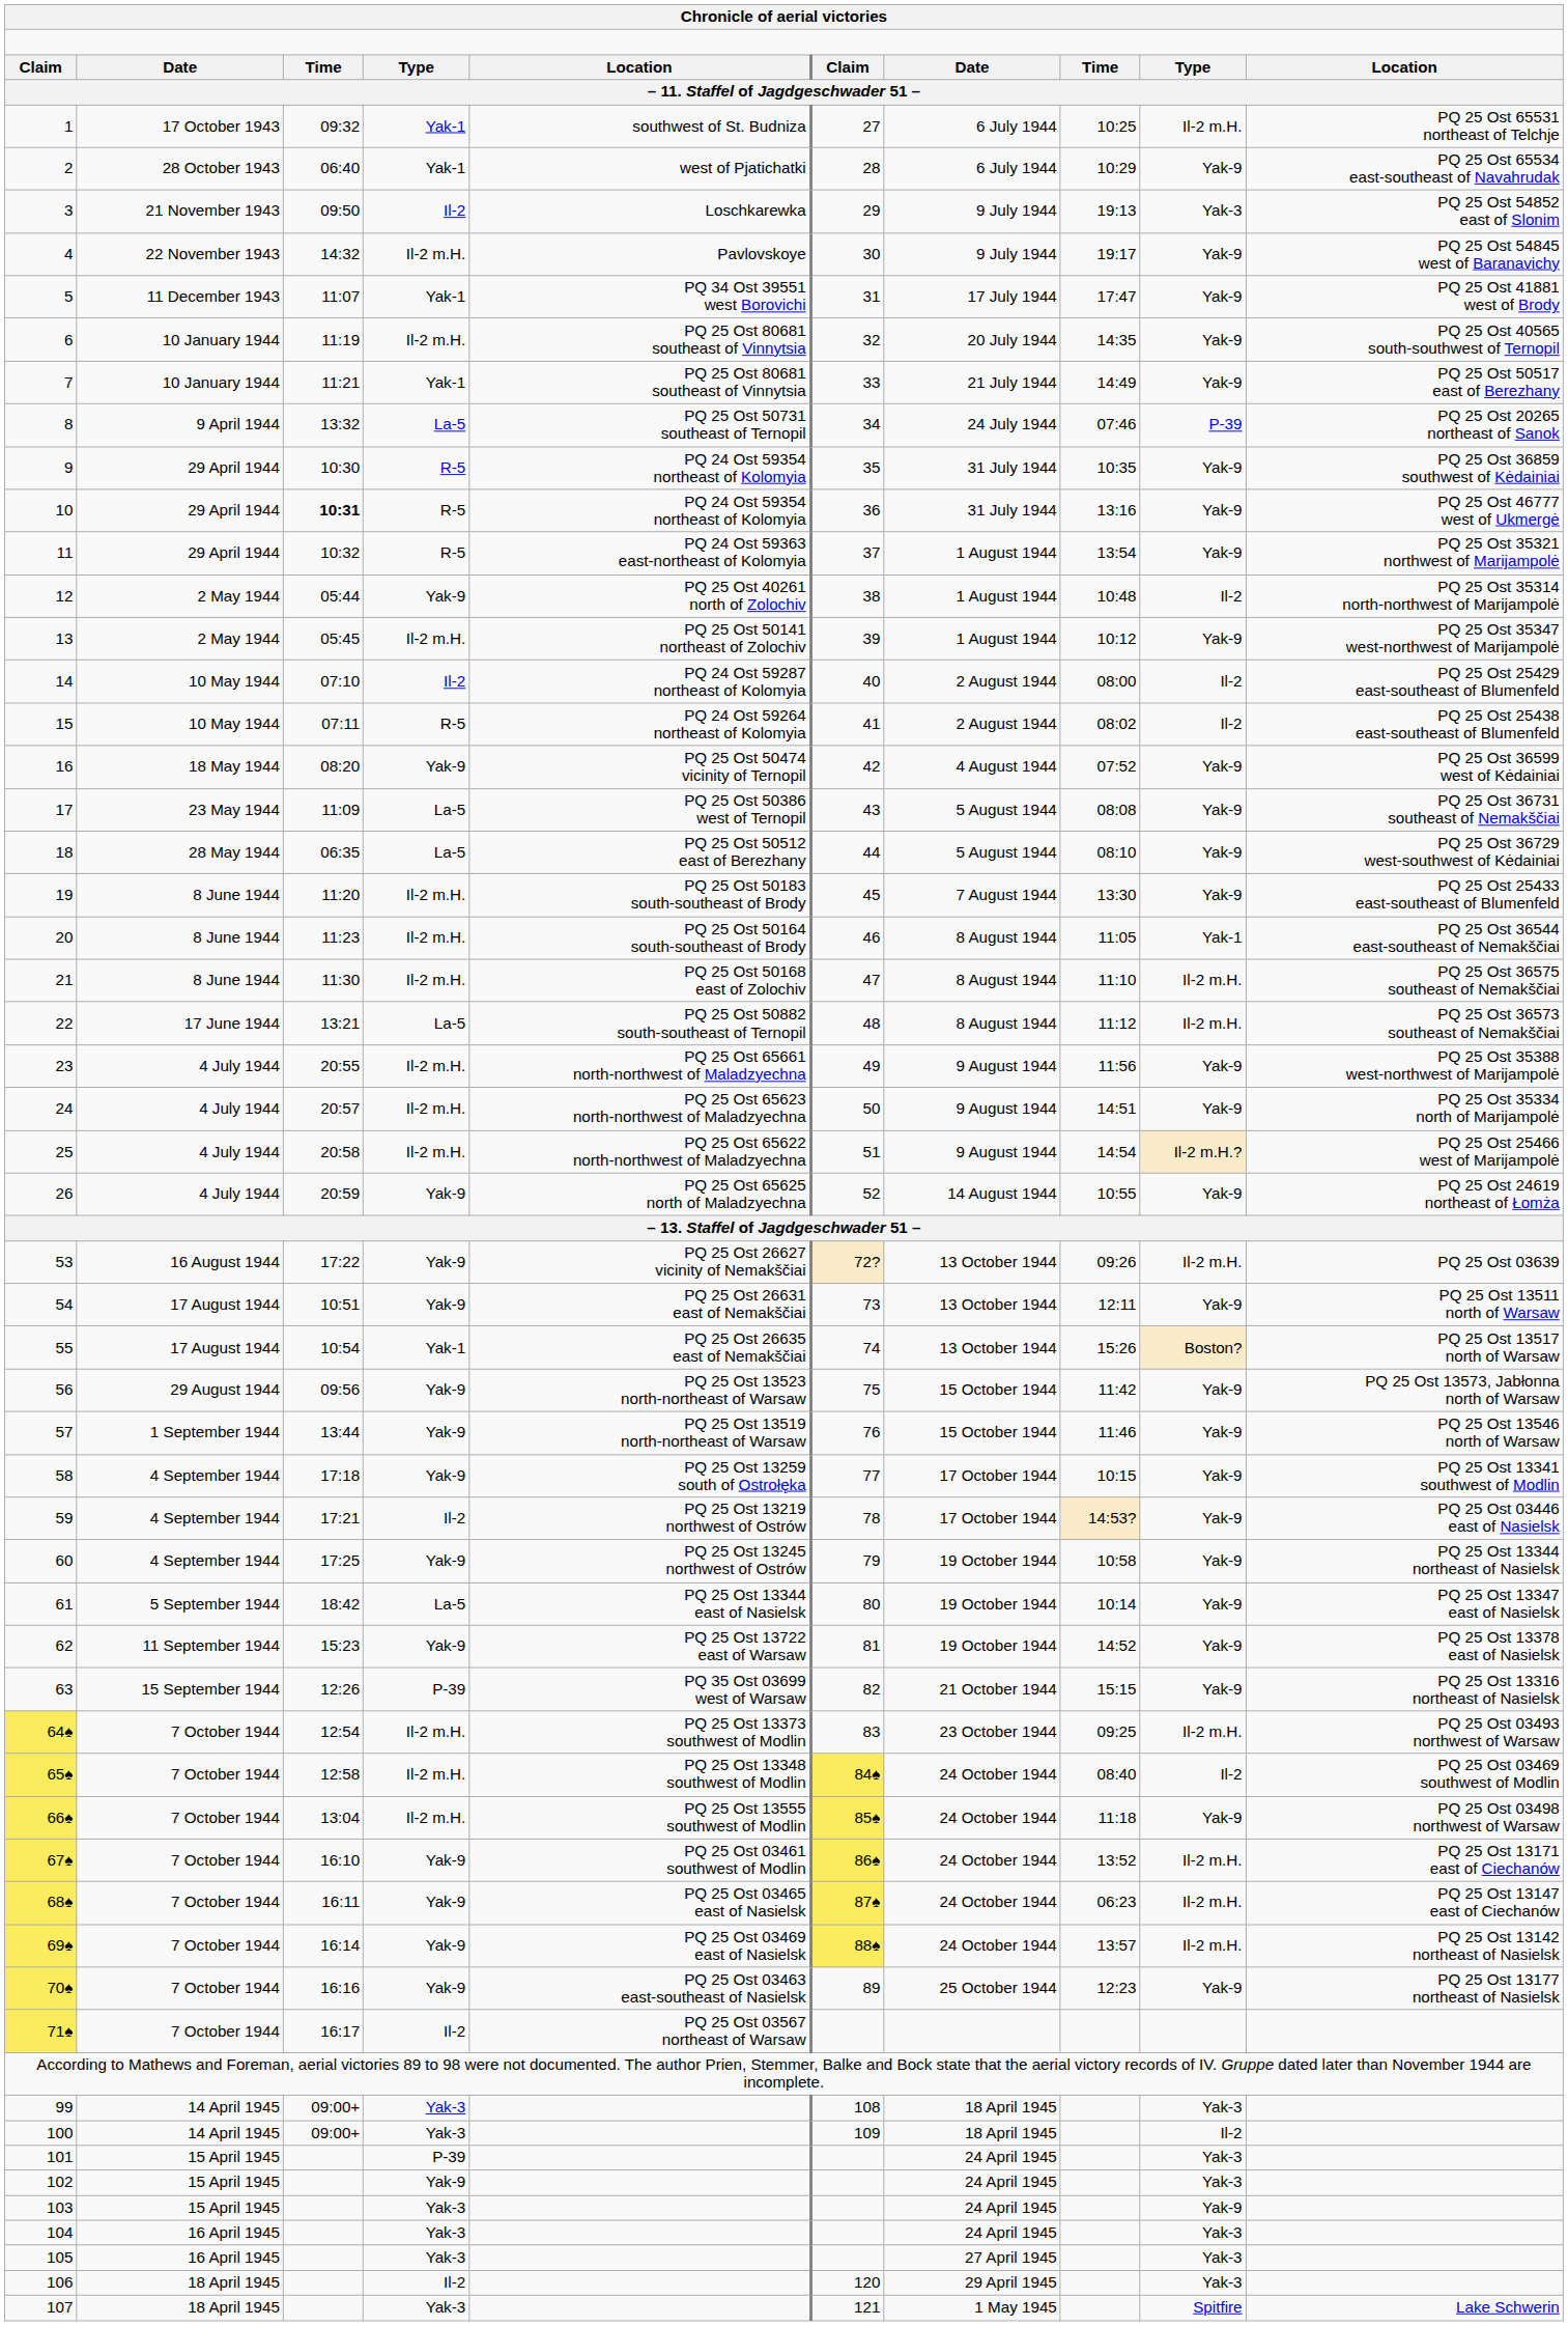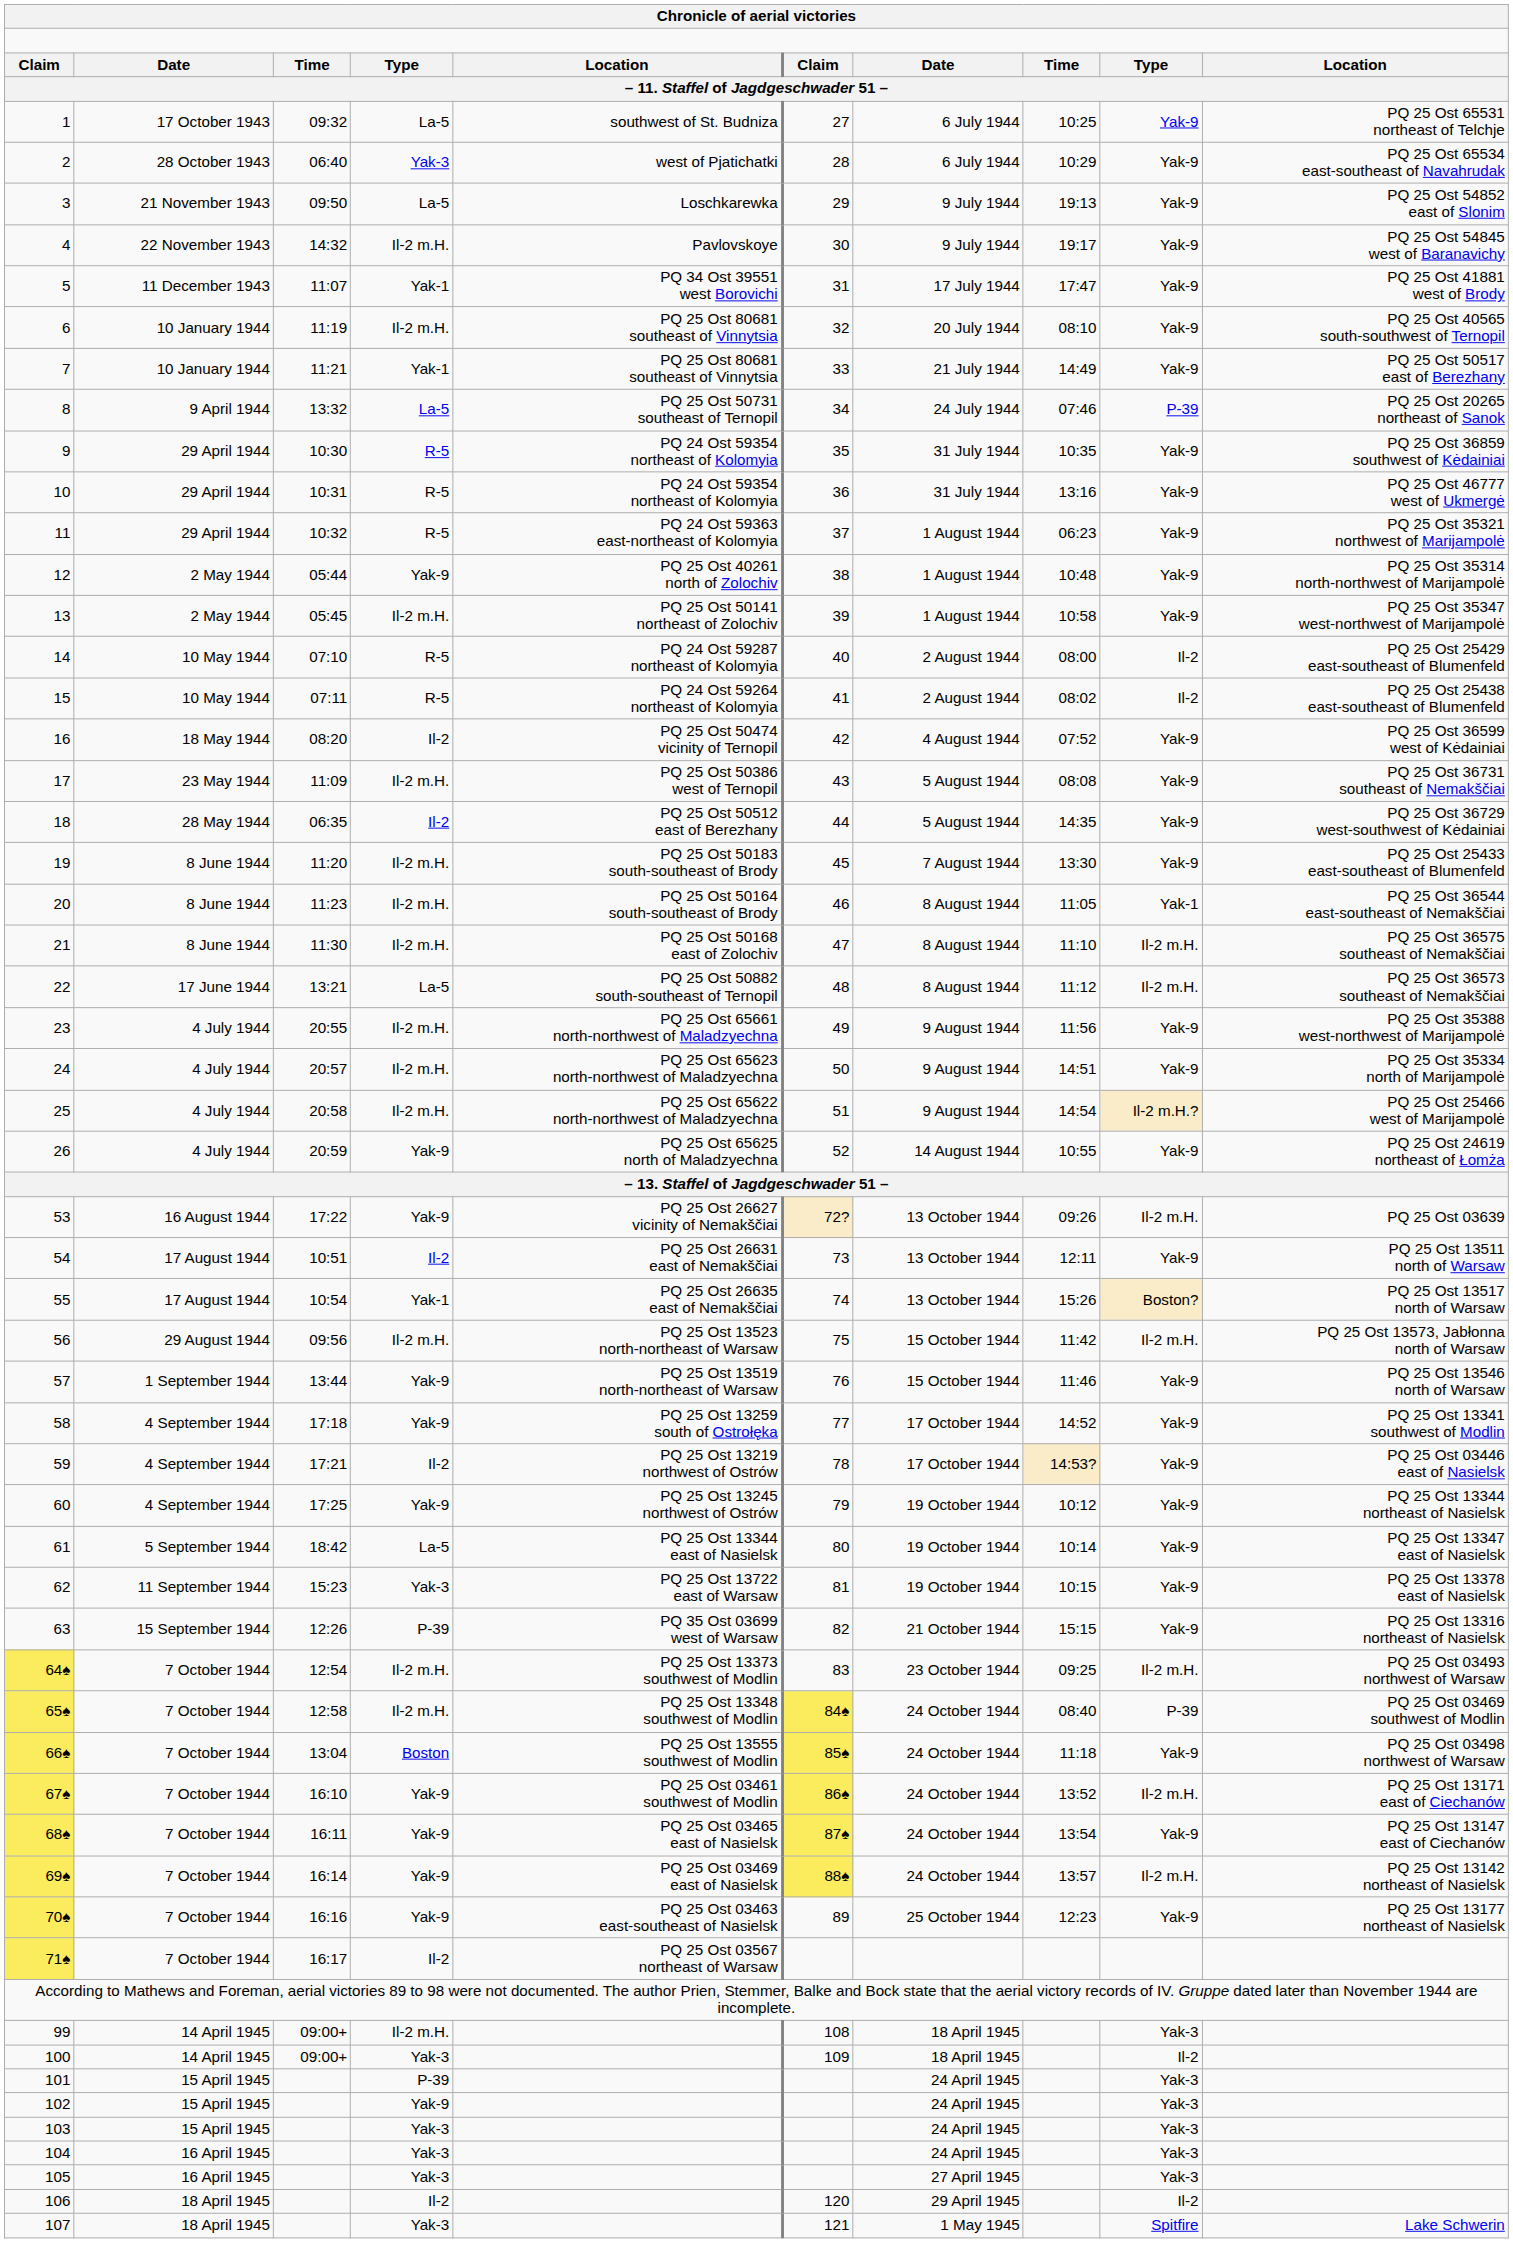1 | column 4: Yak-1 -> La-5
1 | column 9: Il-2 m.H. -> Yak-9
2 | column 4: Yak-1 -> Yak-3
3 | column 4: Il-2 -> La-5
3 | column 9: Yak-3 -> Yak-9
6 | column 8: 14:35 -> 08:10
10 | column 3: bold -> normal
11 | column 8: 13:54 -> 06:23
12 | column 9: Il-2 -> Yak-9
13 | column 8: 10:12 -> 10:58
14 | column 4: Il-2 -> R-5
16 | column 4: Yak-9 -> Il-2
17 | column 4: La-5 -> Il-2 m.H.
18 | column 4: La-5 -> Il-2
18 | column 8: 08:10 -> 14:35
54 | column 4: Yak-9 -> Il-2
56 | column 4: Yak-9 -> Il-2 m.H.
56 | column 9: Yak-9 -> Il-2 m.H.
58 | column 8: 10:15 -> 14:52
60 | column 8: 10:58 -> 10:12
62 | column 4: Yak-9 -> Yak-3
62 | column 8: 14:52 -> 10:15
65♠ | column 9: Il-2 -> P-39
66♠ | column 4: Il-2 m.H. -> Boston
68♠ | column 8: 06:23 -> 13:54
68♠ | column 9: Il-2 m.H. -> Yak-9
99 | column 4: Yak-3 -> Il-2 m.H.
103 | column 9: Yak-9 -> Yak-3
106 | column 9: Yak-3 -> Il-2
